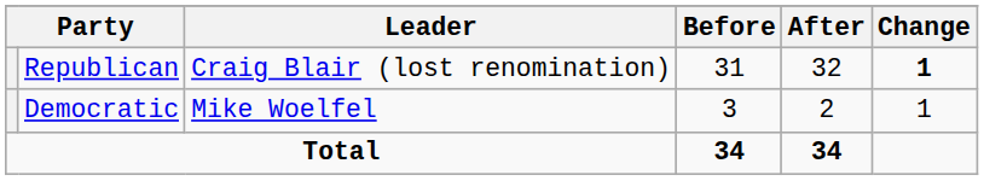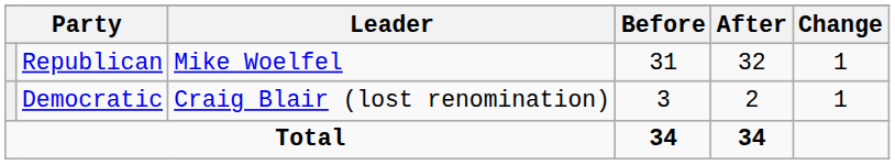Republican | Leader: Craig Blair (lost renomination) -> Mike Woelfel
Republican | Change: bold -> normal
Democratic | Leader: Mike Woelfel -> Craig Blair (lost renomination)
